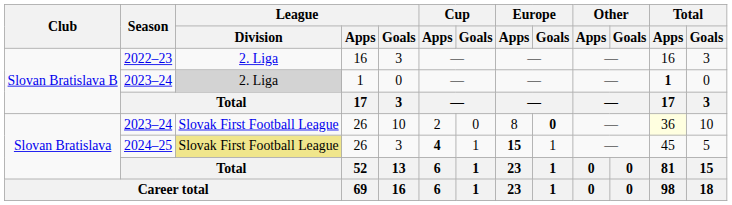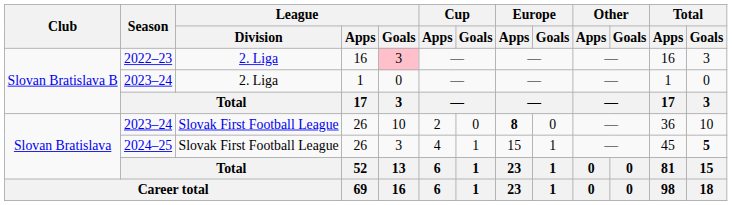2022–23 | League / Goals: no background -> pink background
2023–24 / 1 | League / Division: lightgrey background -> no background
2023–24 / 1 | Total / Apps: bold -> normal
2023–24 / 26 | Europe / Apps: normal -> bold
2023–24 / 26 | Europe / Goals: bold -> normal
2023–24 / 26 | Total / Apps: lightyellow background -> no background
2024–25 | League / Division: khaki background -> no background
2024–25 | Cup / Apps: bold -> normal
2024–25 | Europe / Apps: bold -> normal
2024–25 | Total / Goals: normal -> bold
